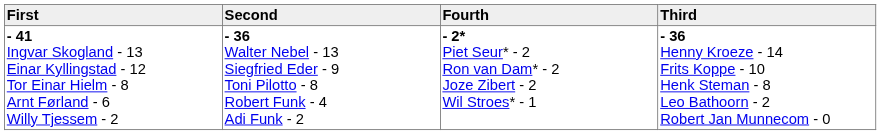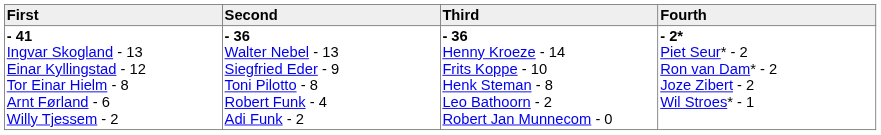columns swapped: Third <-> Fourth
